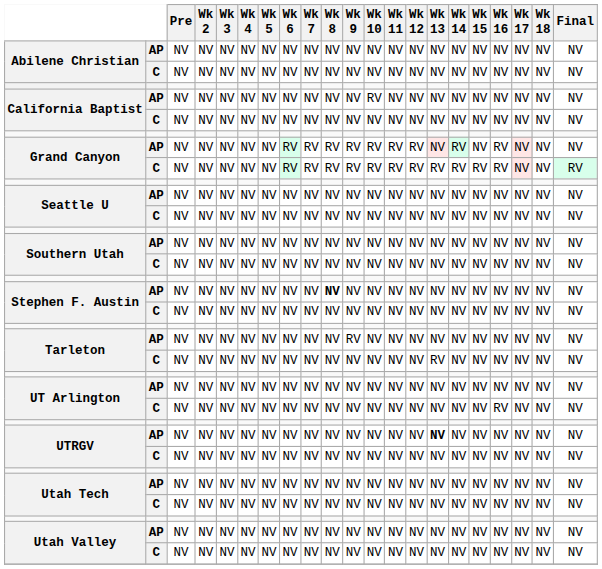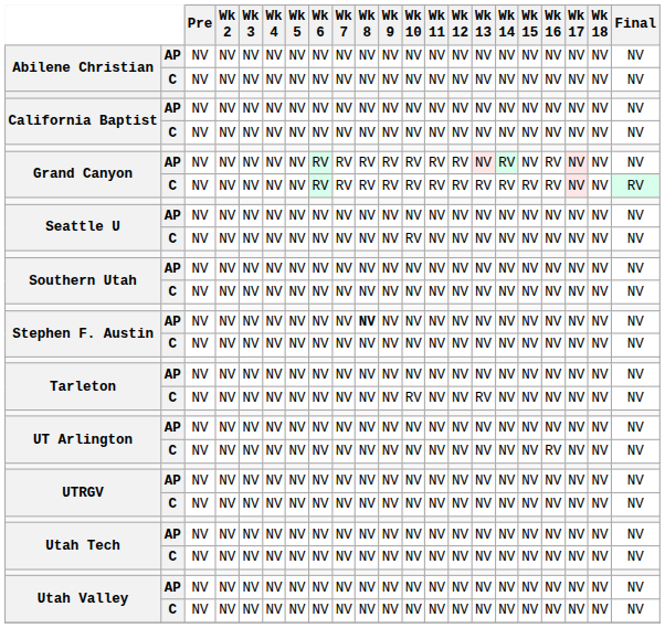California Baptist / AP | Wk 10: RV -> NV
Seattle U / C | Wk 10: NV -> RV
Tarleton / AP | Wk 9: RV -> NV
Tarleton / C | Wk 10: NV -> RV
UTRGV / AP | Wk 13: bold -> normal
